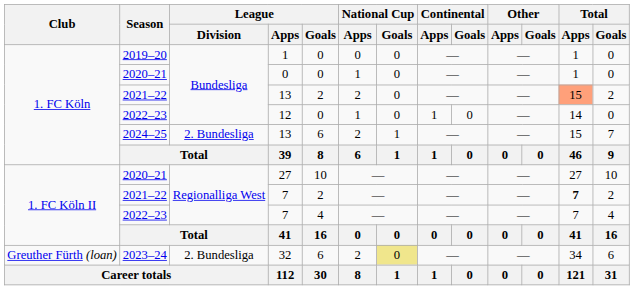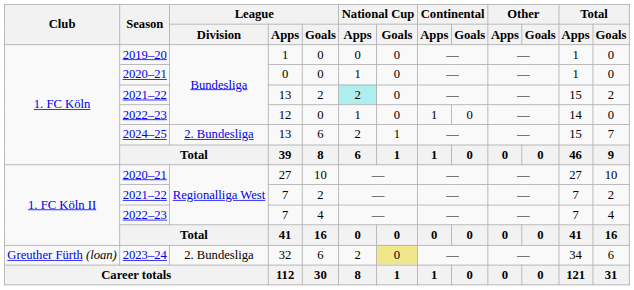2021–22 / 13 | National Cup / Apps: no background -> paleturquoise background
2021–22 / 13 | Total / Apps: lightsalmon background -> no background
2021–22 / 7 | Total / Apps: bold -> normal
